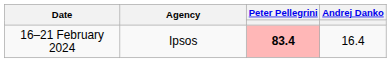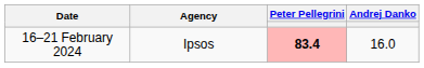16–21 February 2024 | Andrej Danko: 16.4 -> 16.0
